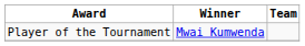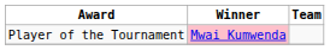Player of the Tournament | Winner: no background -> pink background
